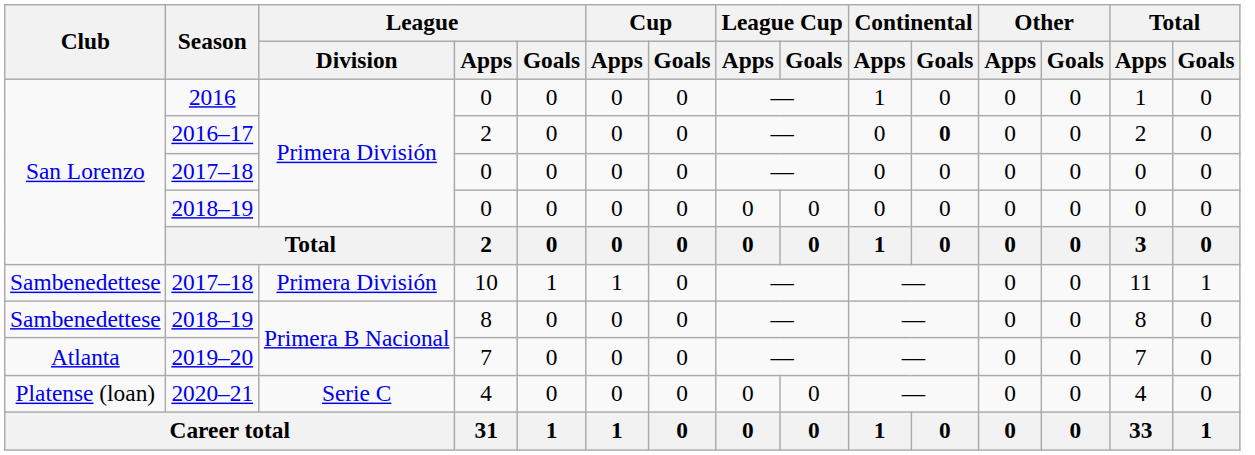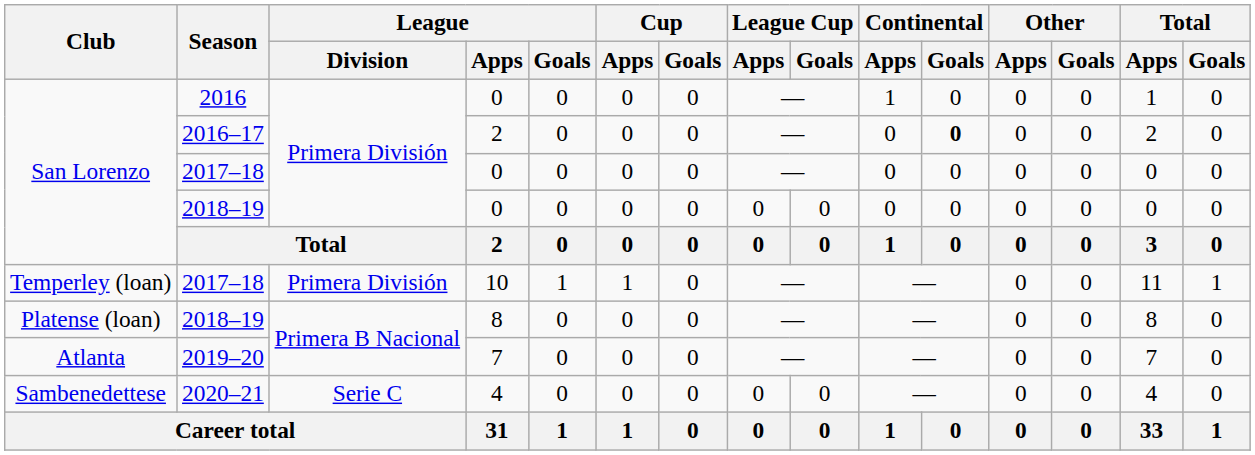2017–18 / 10 | Club: Sambenedettese -> Temperley (loan)
2018–19 / 8 | Club: Sambenedettese -> Platense (loan)
2020–21 | Club: Platense (loan) -> Sambenedettese
